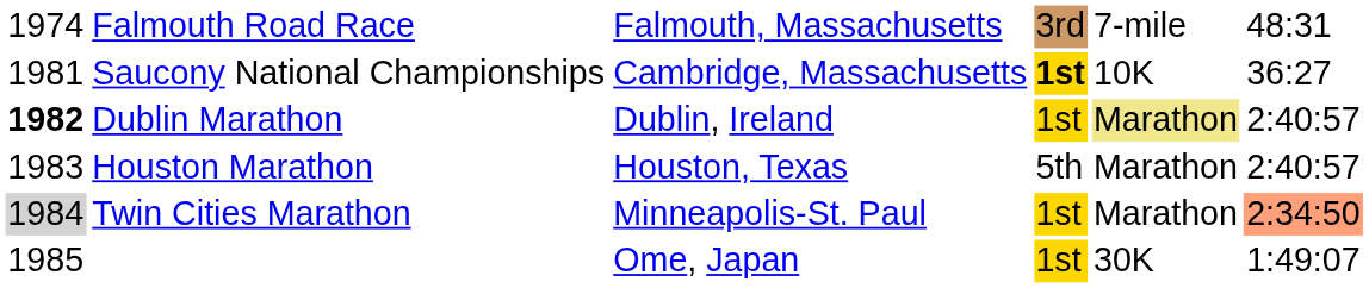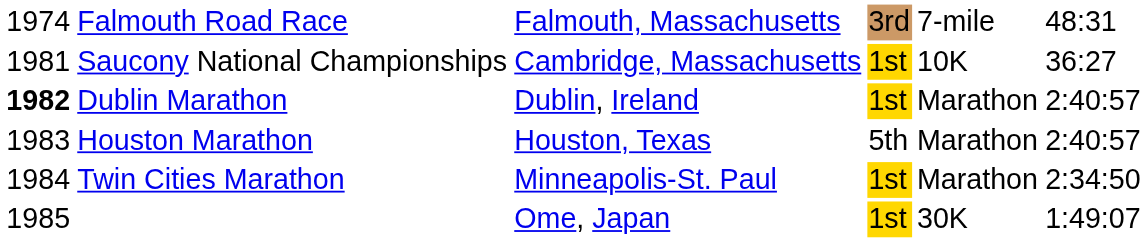Saucony National Championships | column 4: bold -> normal
Dublin Marathon | column 5: khaki background -> no background
Twin Cities Marathon | column 1: lightgrey background -> no background
Twin Cities Marathon | column 6: lightsalmon background -> no background
